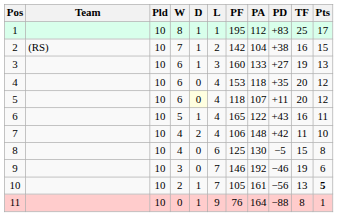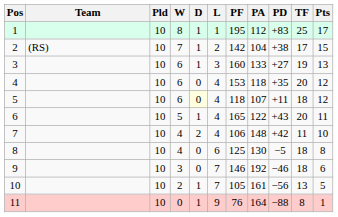row 3 | TF: 16 -> 17
row 6 | TF: 20 -> 18
row 7 | TF: 16 -> 20
row 9 | TF: 15 -> 18
row 10 | TF: 19 -> 18
row 11 | Pts: bold -> normal
